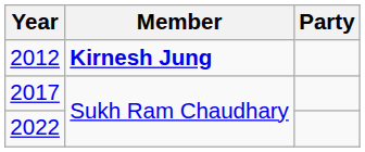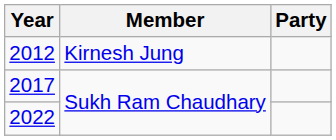2012 | Member: bold -> normal
